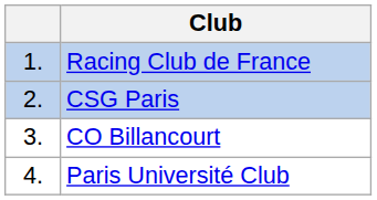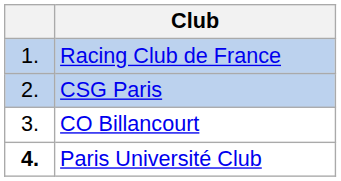Paris Université Club | column 1: normal -> bold
